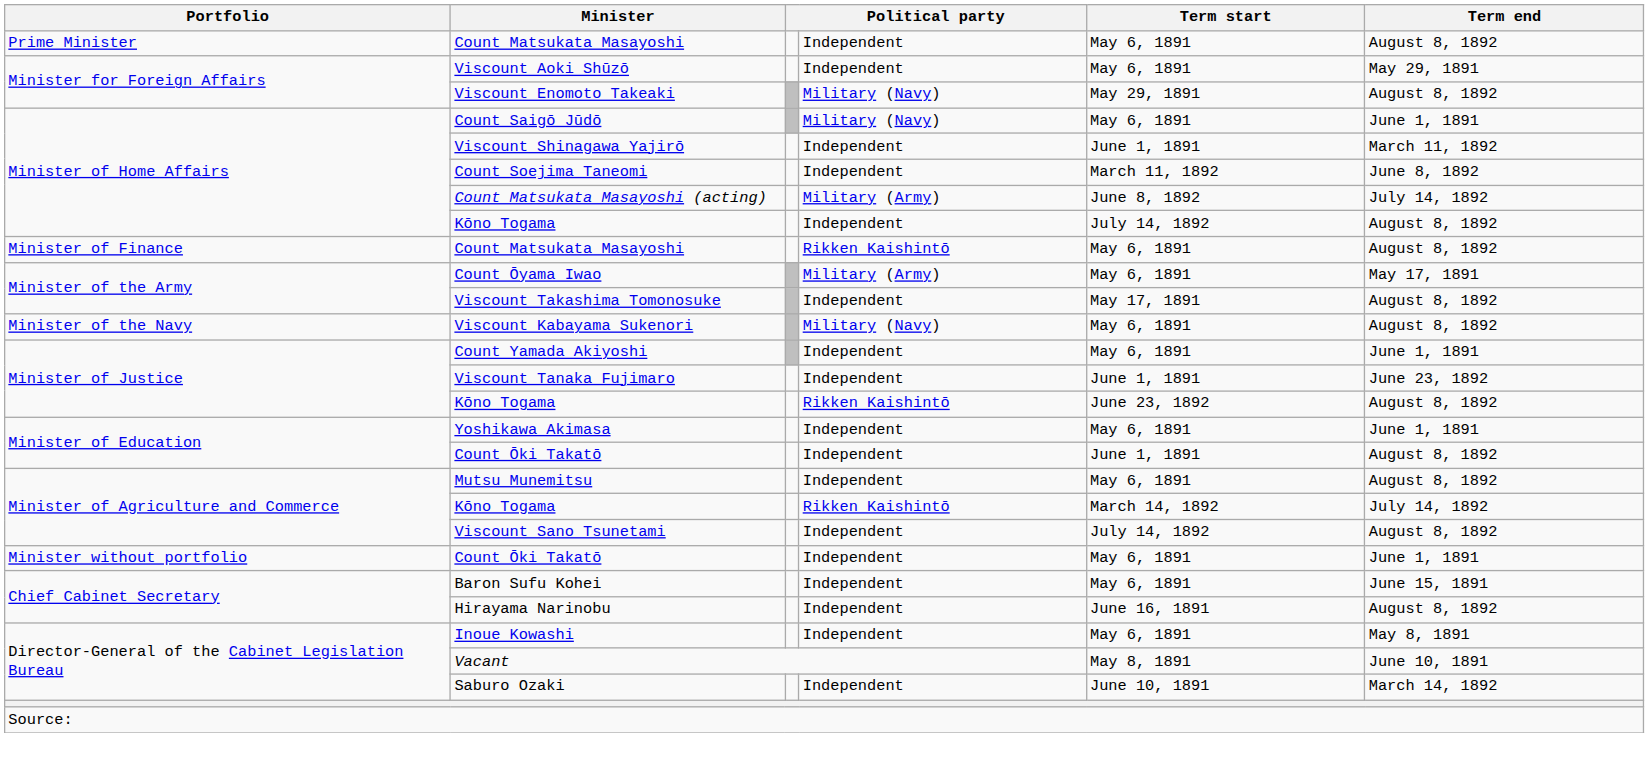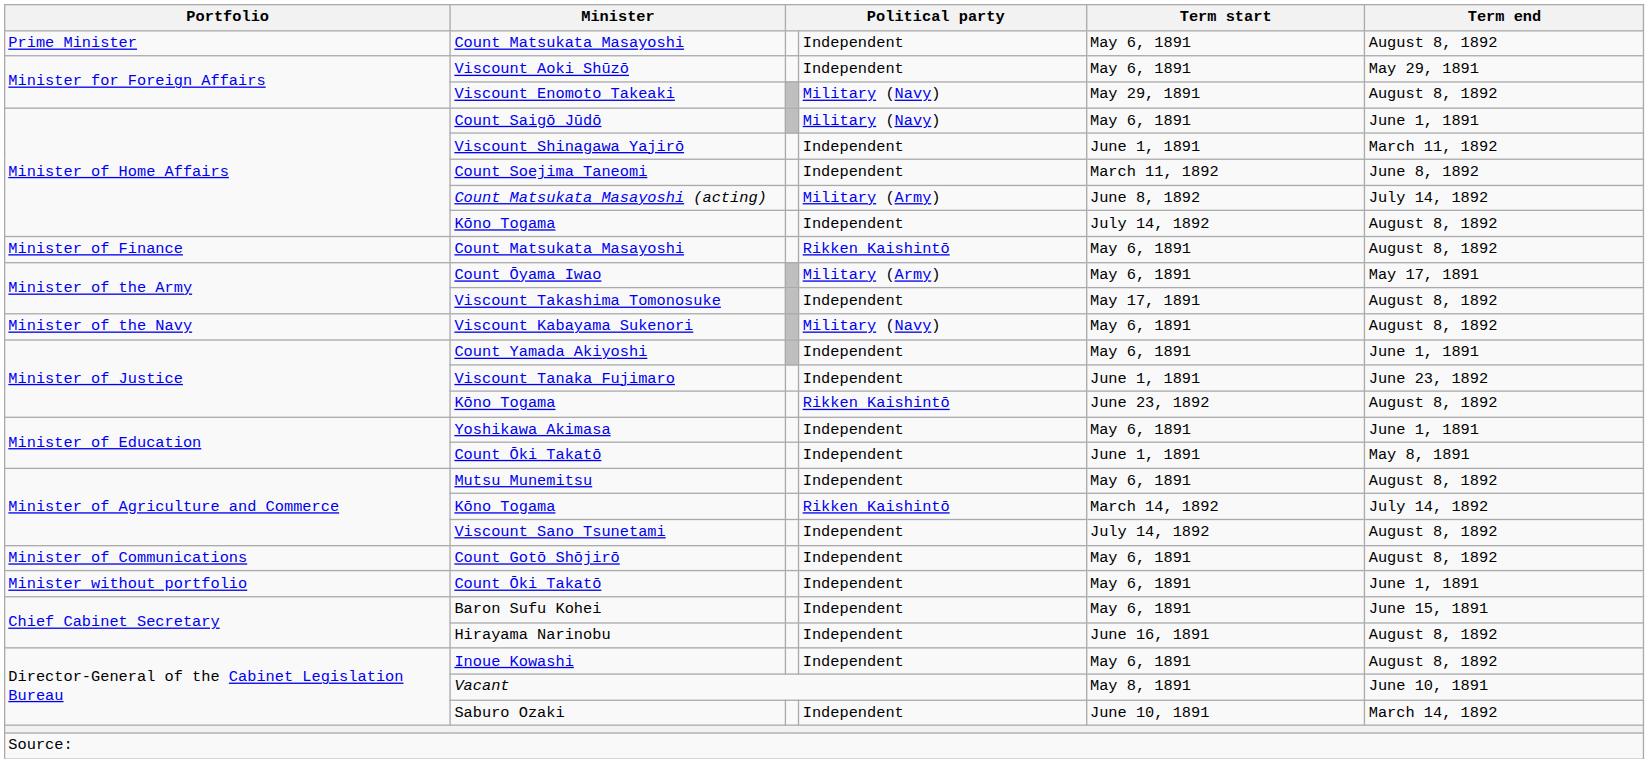Minister of Education / Count Ōki Takatō | Term end: August 8, 1892 -> May 8, 1891
+ row: Minister of Communications | Count Gotō Shōjirō | Independent | May 6, 1891 | August 8, 1892
Inoue Kowashi | Term end: May 8, 1891 -> August 8, 1892
